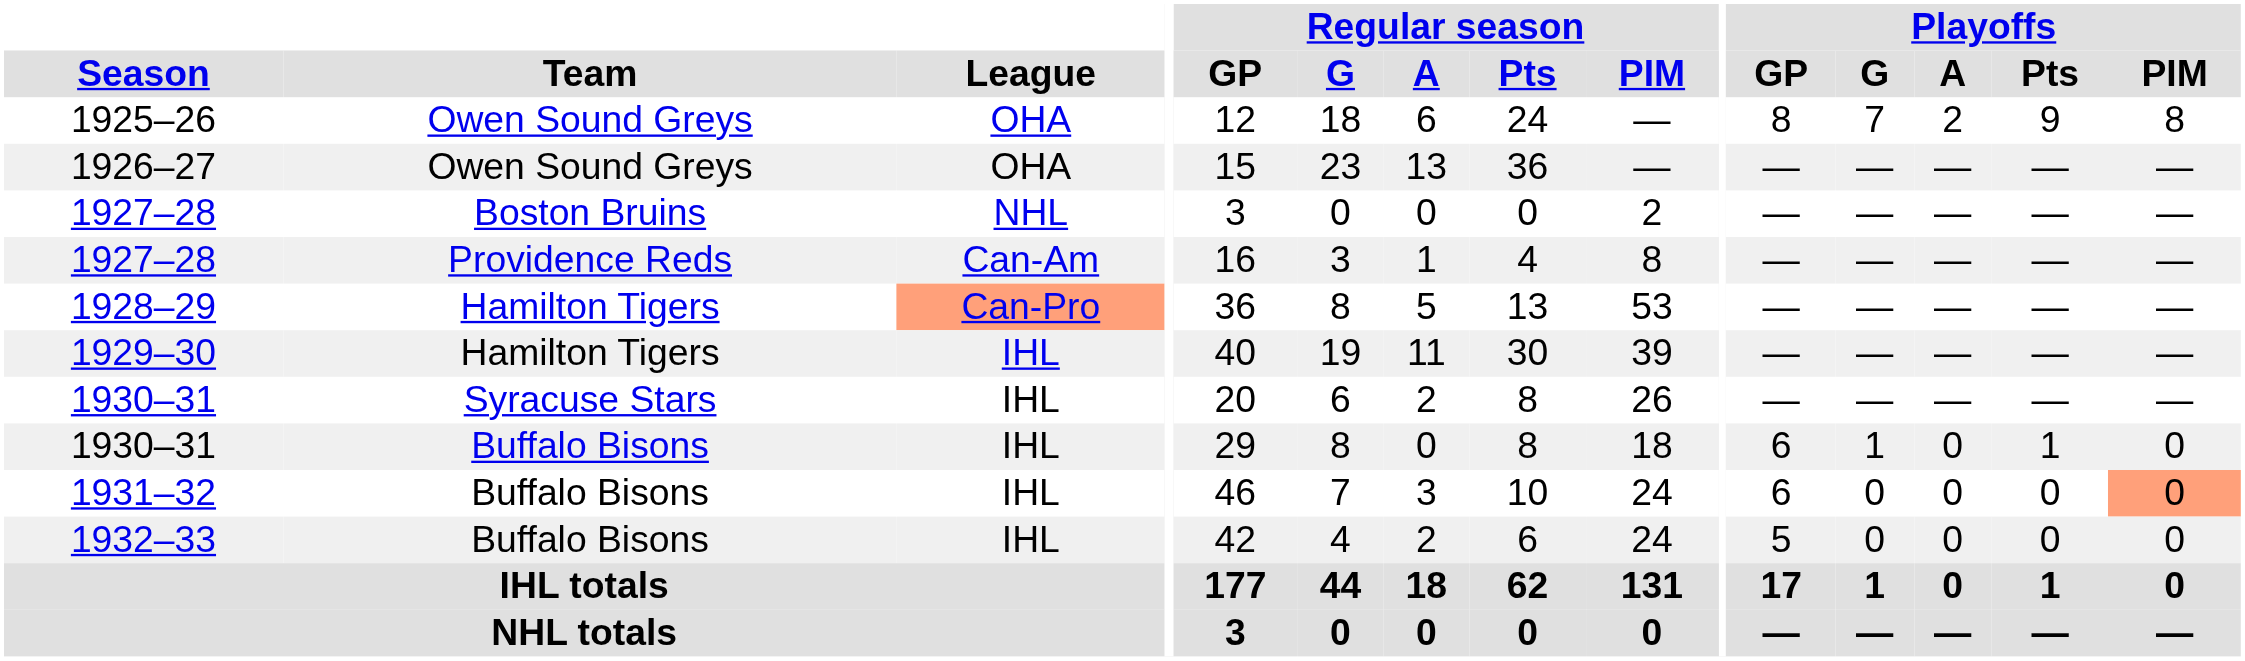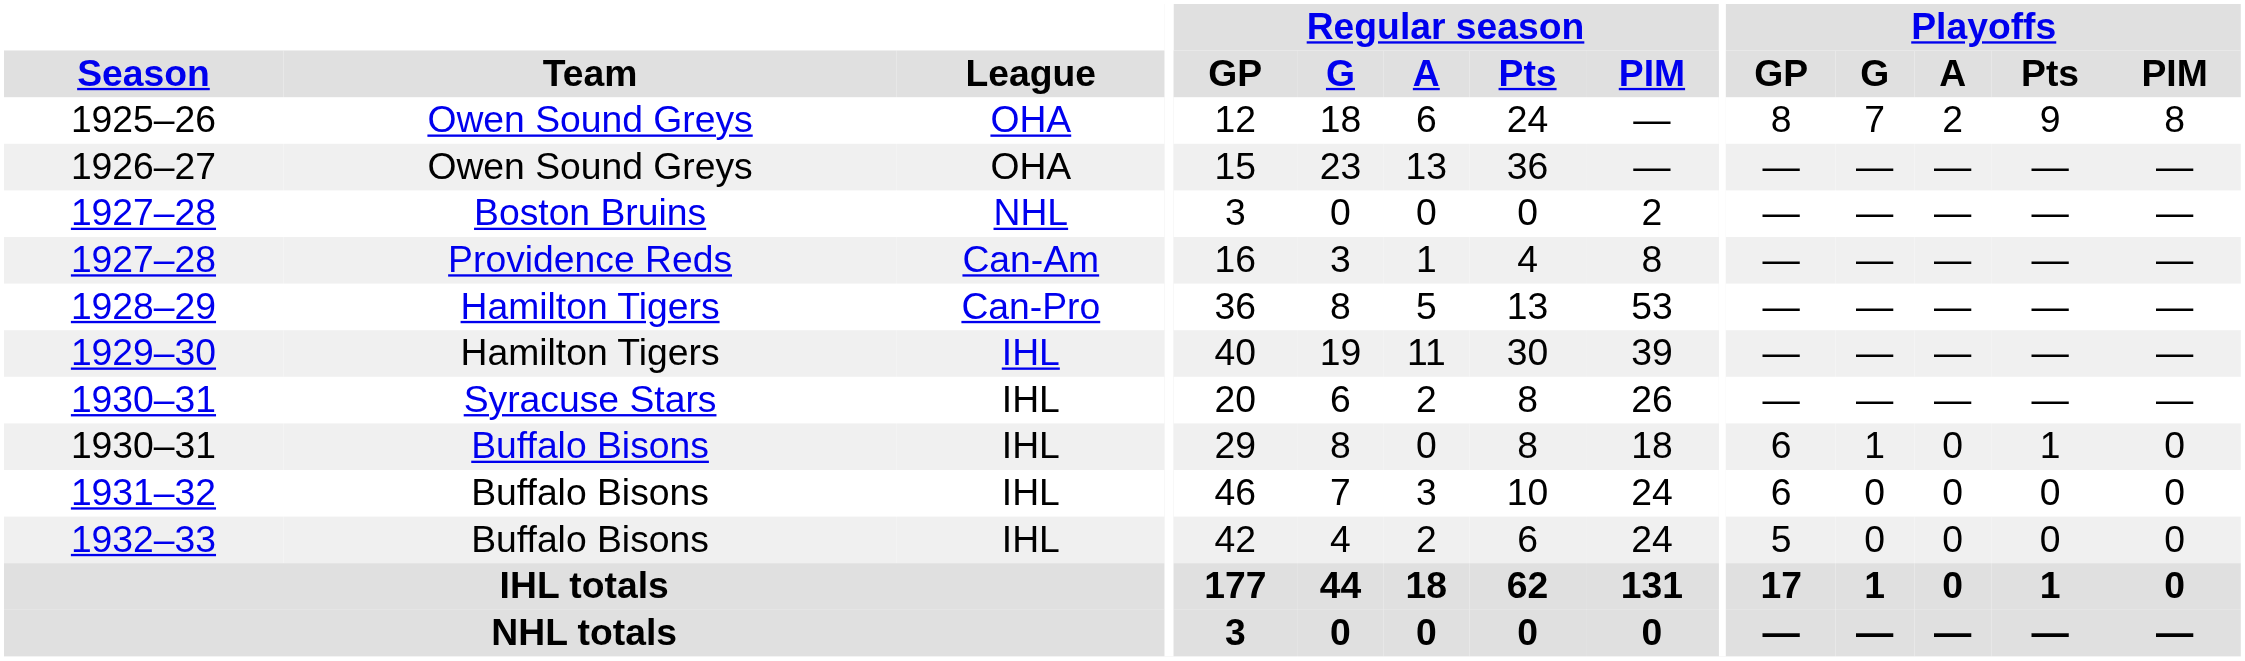1928–29 | League: lightsalmon background -> no background
1931–32 | Playoffs / PIM: lightsalmon background -> no background
